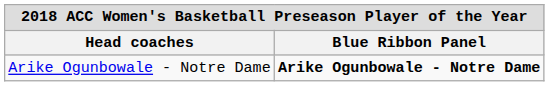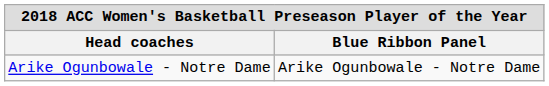row 3 | Blue Ribbon Panel: bold -> normal
